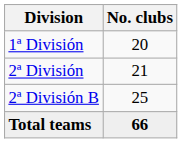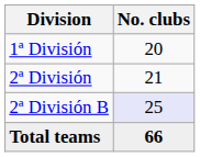2ª División B | No. clubs: no background -> lavender background
